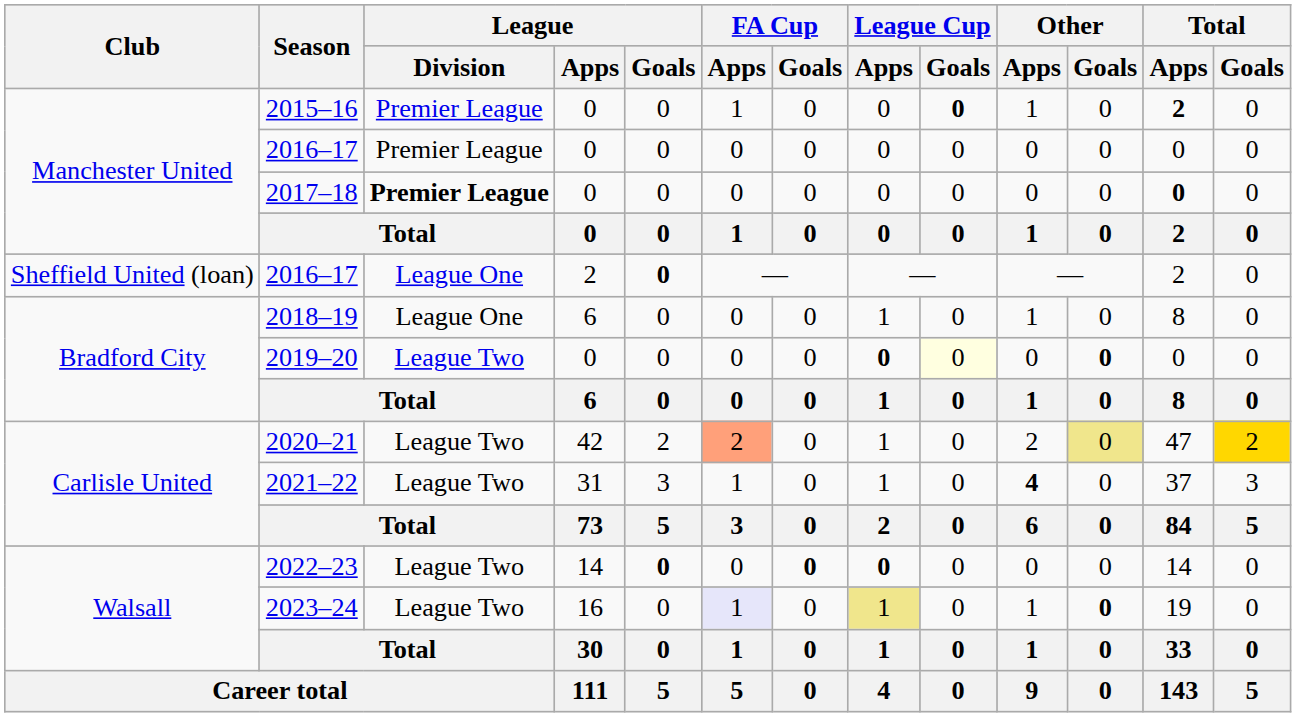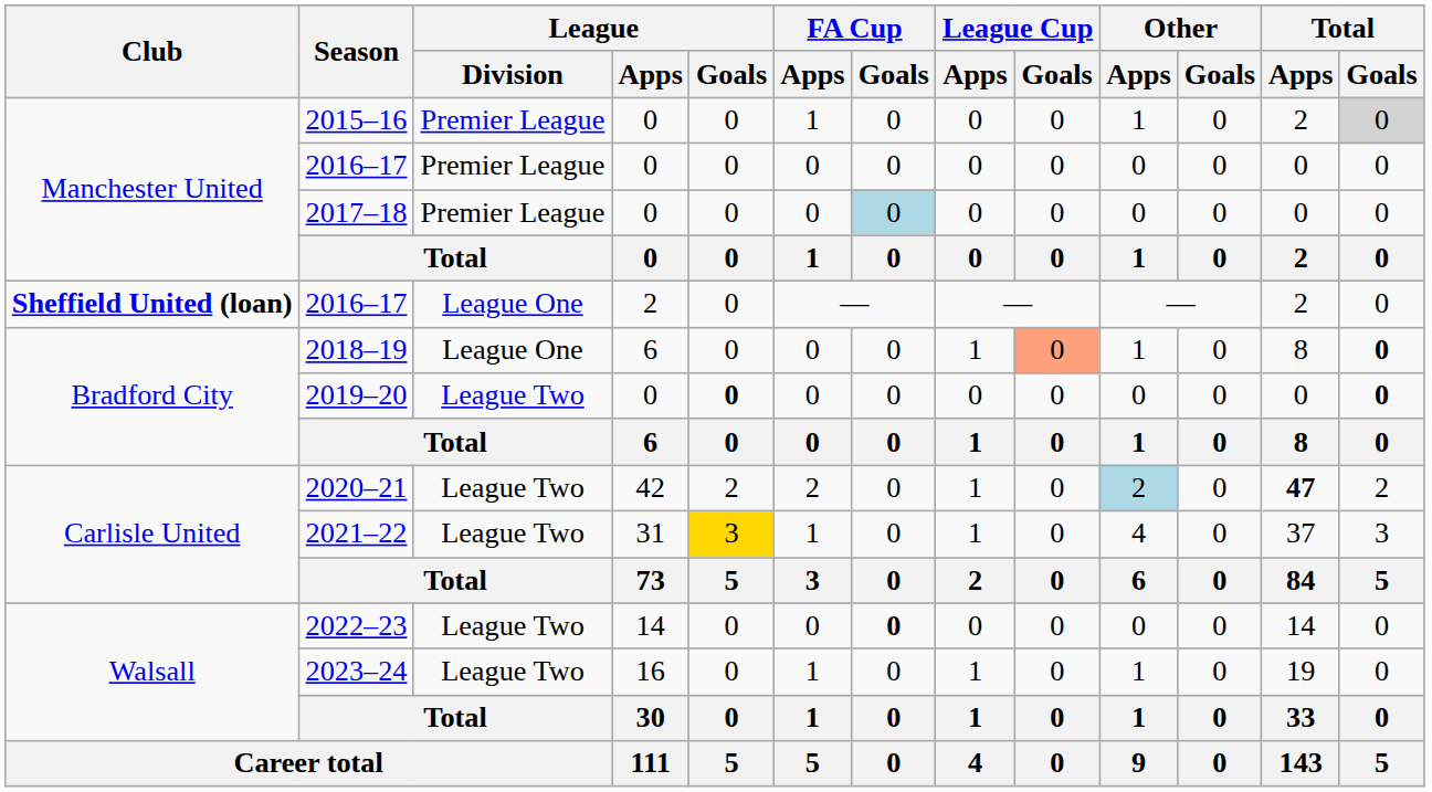2015–16 | League Cup / Goals: bold -> normal
2015–16 | Total / Apps: bold -> normal
2015–16 | Total / Goals: no background -> lightgrey background
2017–18 | League / Division: bold -> normal
2017–18 | FA Cup / Goals: no background -> lightblue background
2017–18 | Total / Apps: bold -> normal
2016–17 / 2 | Club: normal -> bold
2016–17 / 2 | League / Goals: bold -> normal
2018–19 | League Cup / Goals: no background -> lightsalmon background
2018–19 | Total / Goals: normal -> bold
2019–20 | League / Goals: normal -> bold
2019–20 | League Cup / Apps: bold -> normal
2019–20 | League Cup / Goals: lightyellow background -> no background
2019–20 | Other / Goals: bold -> normal
2019–20 | Total / Goals: normal -> bold
2020–21 | FA Cup / Apps: lightsalmon background -> no background
2020–21 | Other / Apps: no background -> lightblue background
2020–21 | Other / Goals: khaki background -> no background
2020–21 | Total / Apps: normal -> bold
2020–21 | Total / Goals: gold background -> no background
2021–22 | League / Goals: no background -> gold background
2021–22 | Other / Apps: bold -> normal
2022–23 | League / Goals: bold -> normal
2022–23 | League Cup / Apps: bold -> normal
2023–24 | FA Cup / Apps: lavender background -> no background
2023–24 | League Cup / Apps: khaki background -> no background
2023–24 | Other / Goals: bold -> normal
